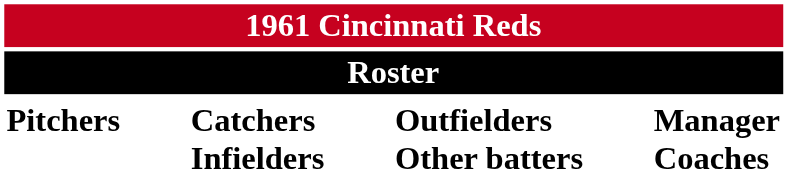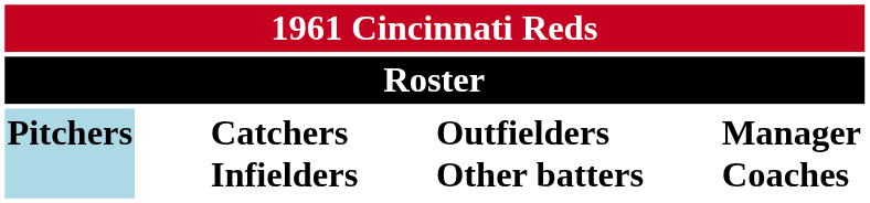Pitchers | column 1: no background -> lightblue background
